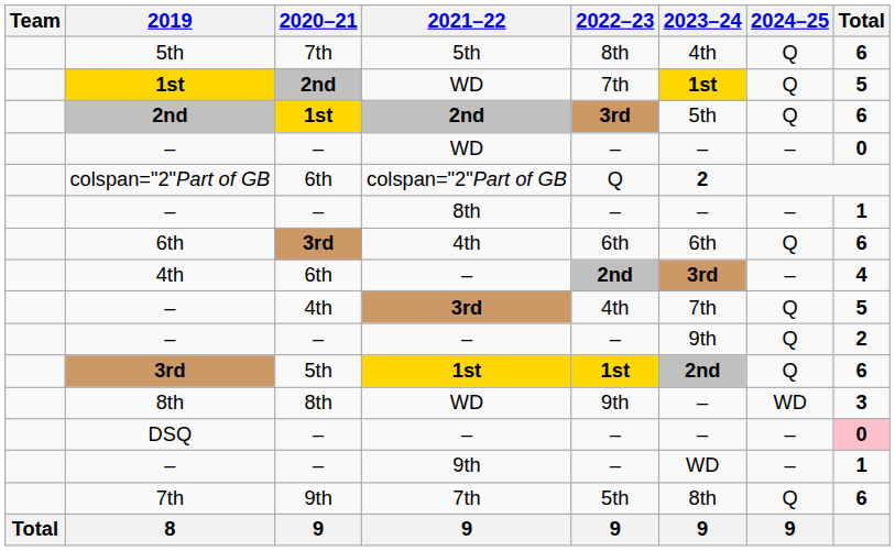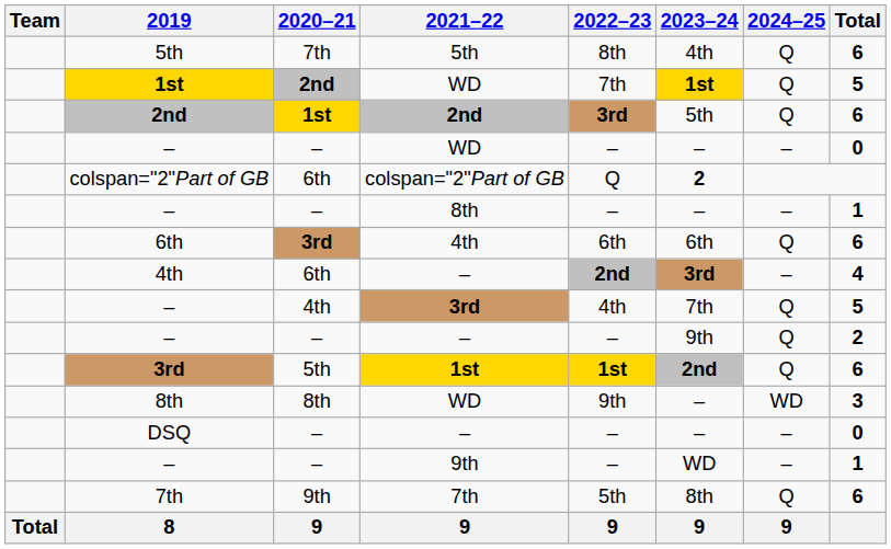DSQ | Total: pink background -> no background
